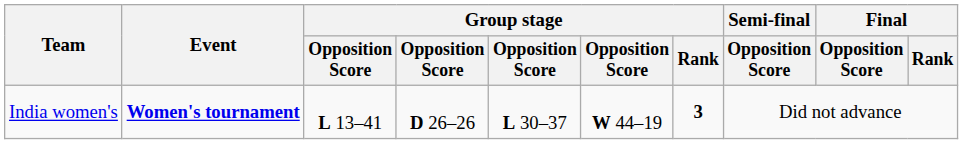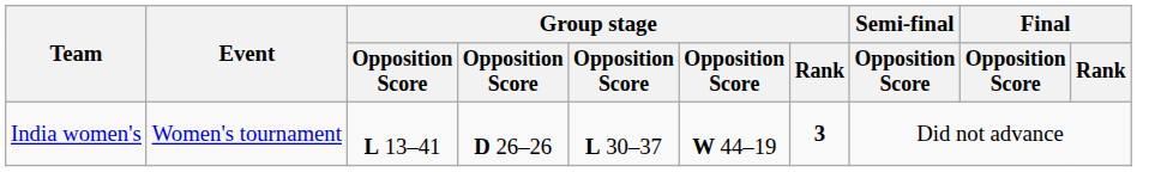India women's | Event: bold -> normal
